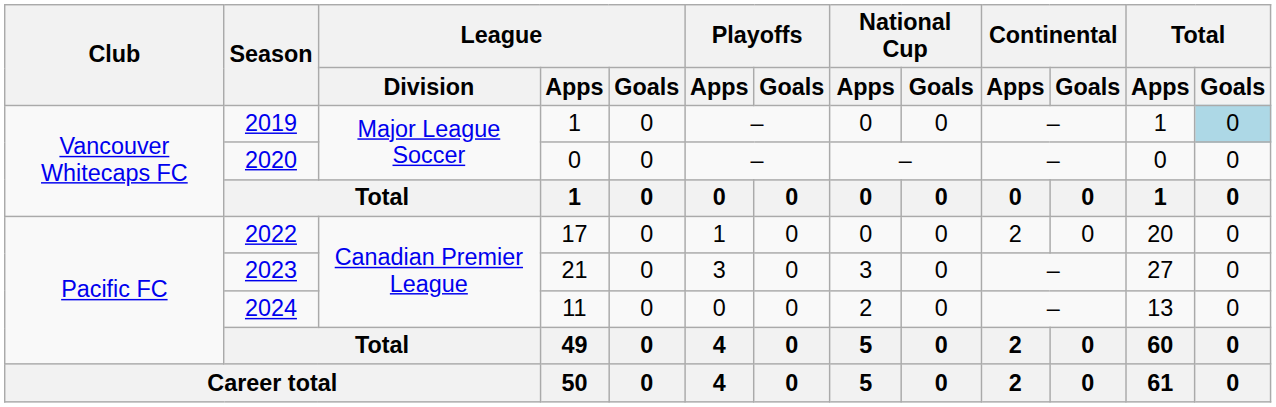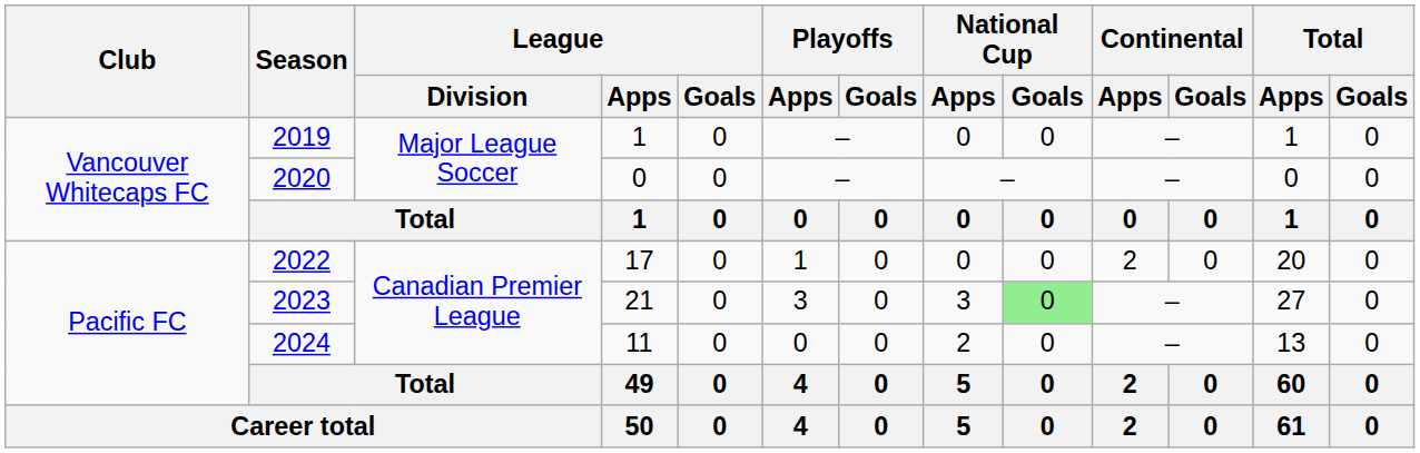2019 | Total / Goals: lightblue background -> no background
2023 | National Cup / Goals: no background -> lightgreen background
